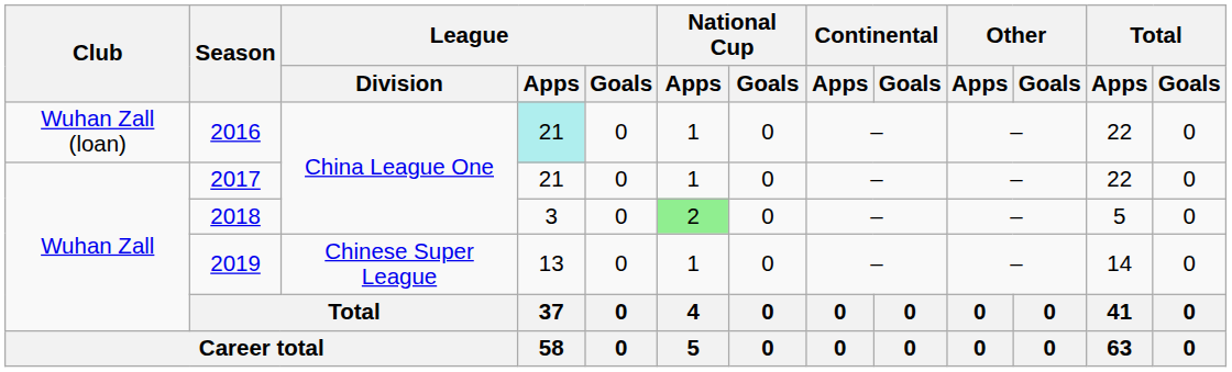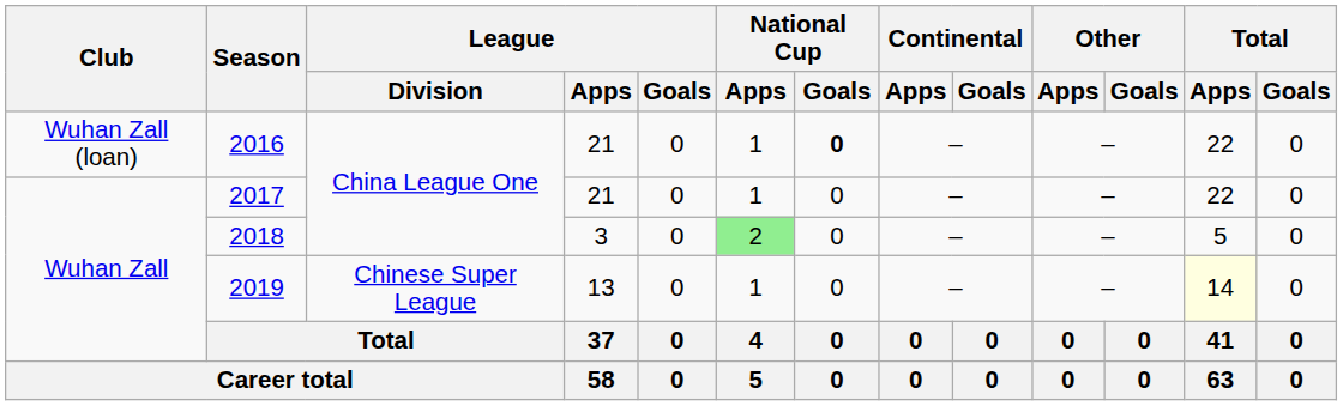2016 | League / Apps: paleturquoise background -> no background
2016 | National Cup / Goals: normal -> bold
2019 | Total / Apps: no background -> lightyellow background
